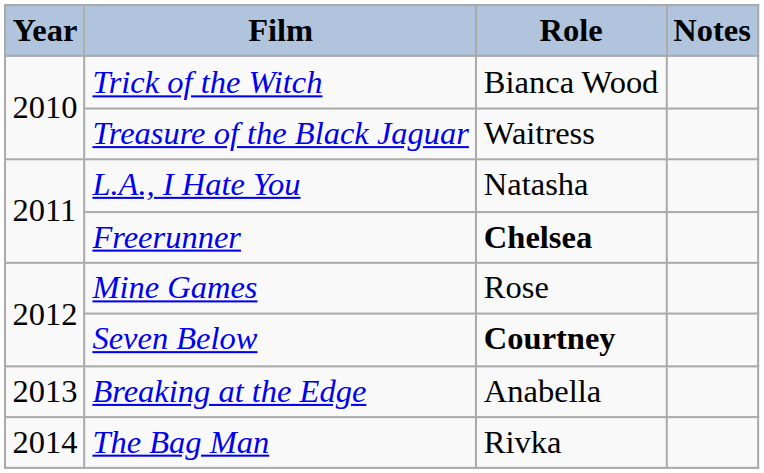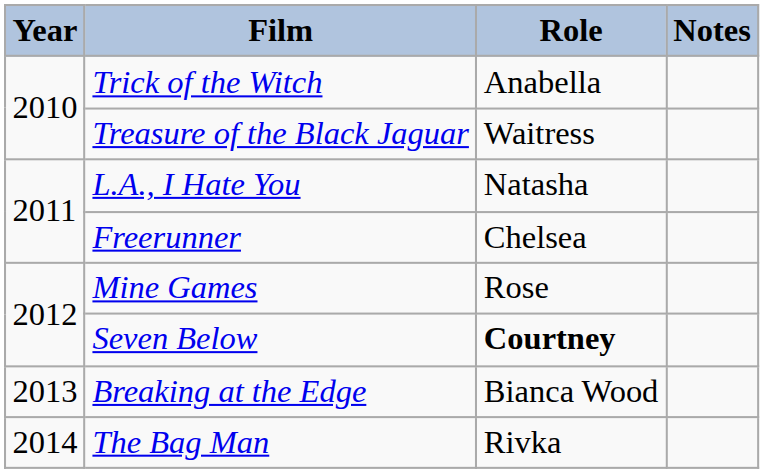Trick of the Witch | Role: Bianca Wood -> Anabella
Freerunner | Role: bold -> normal
Breaking at the Edge | Role: Anabella -> Bianca Wood
